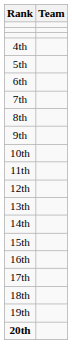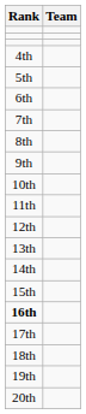row 17 | Rank: normal -> bold
row 21 | Rank: bold -> normal
